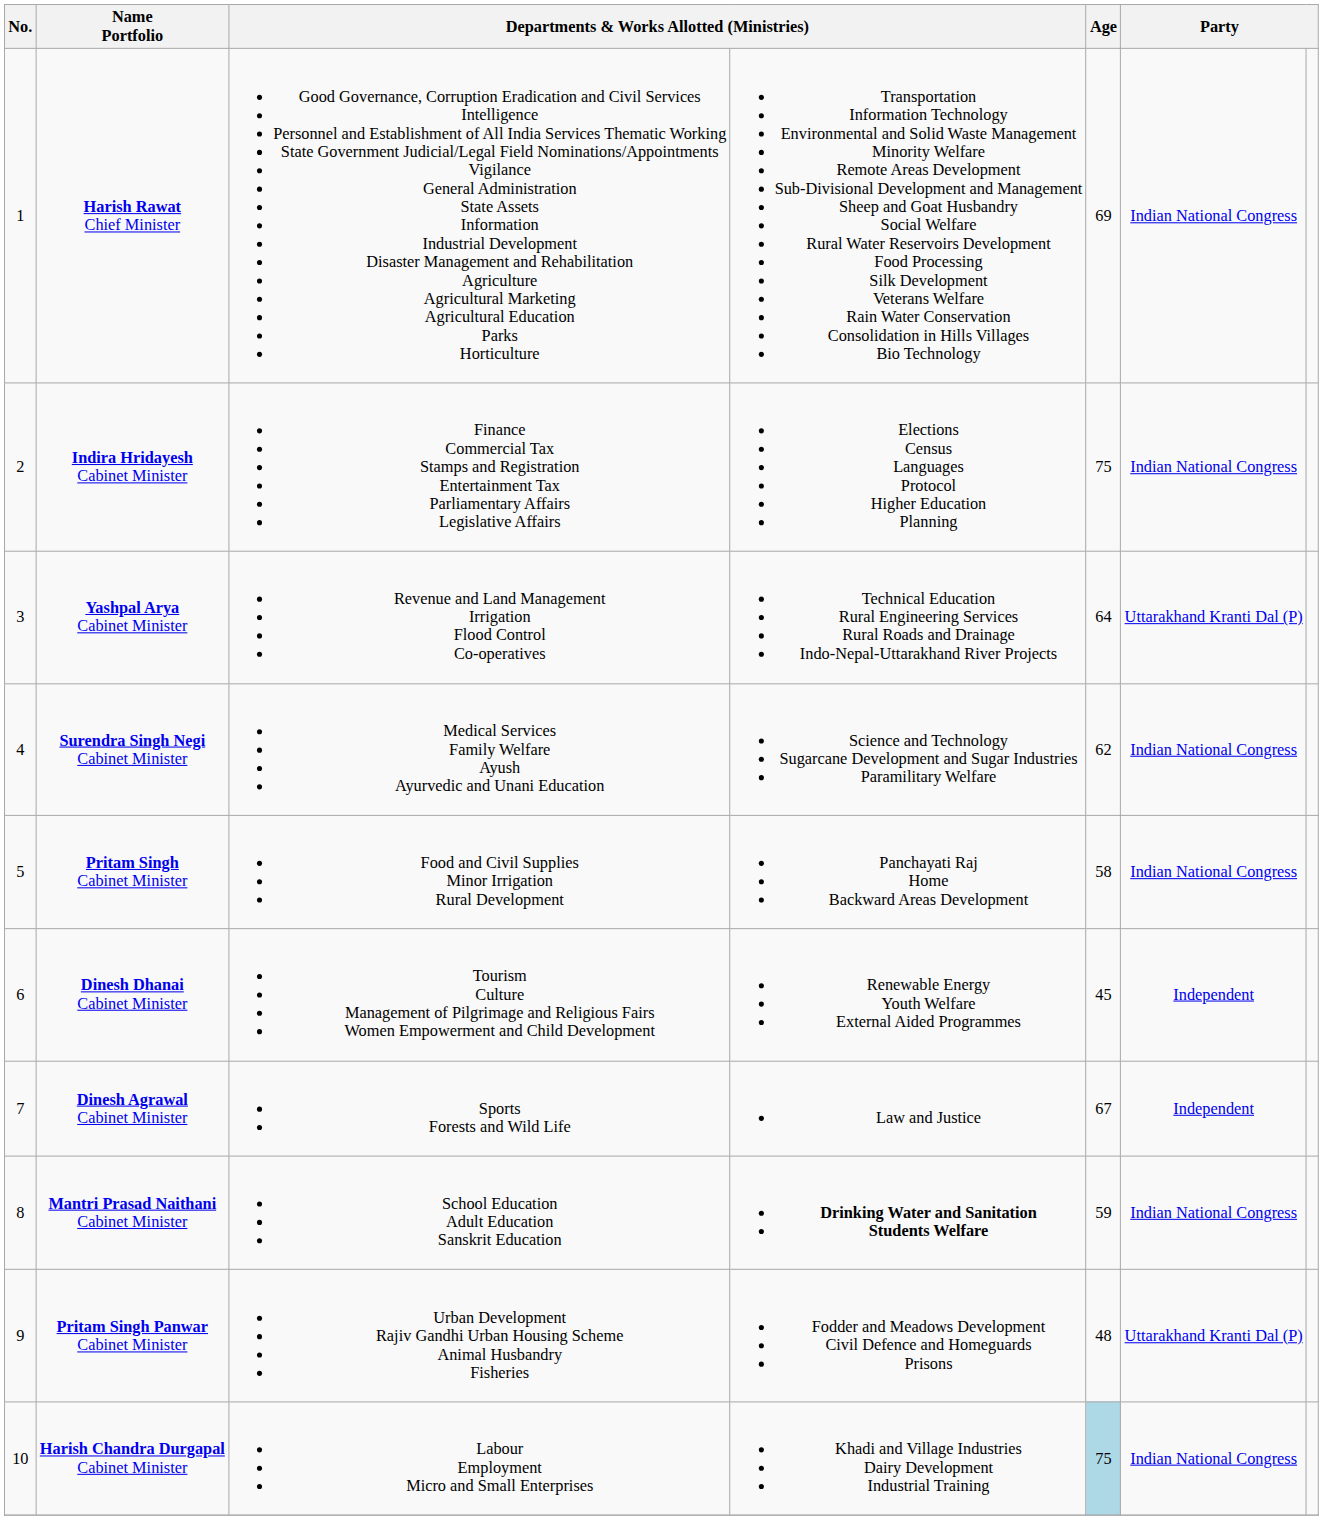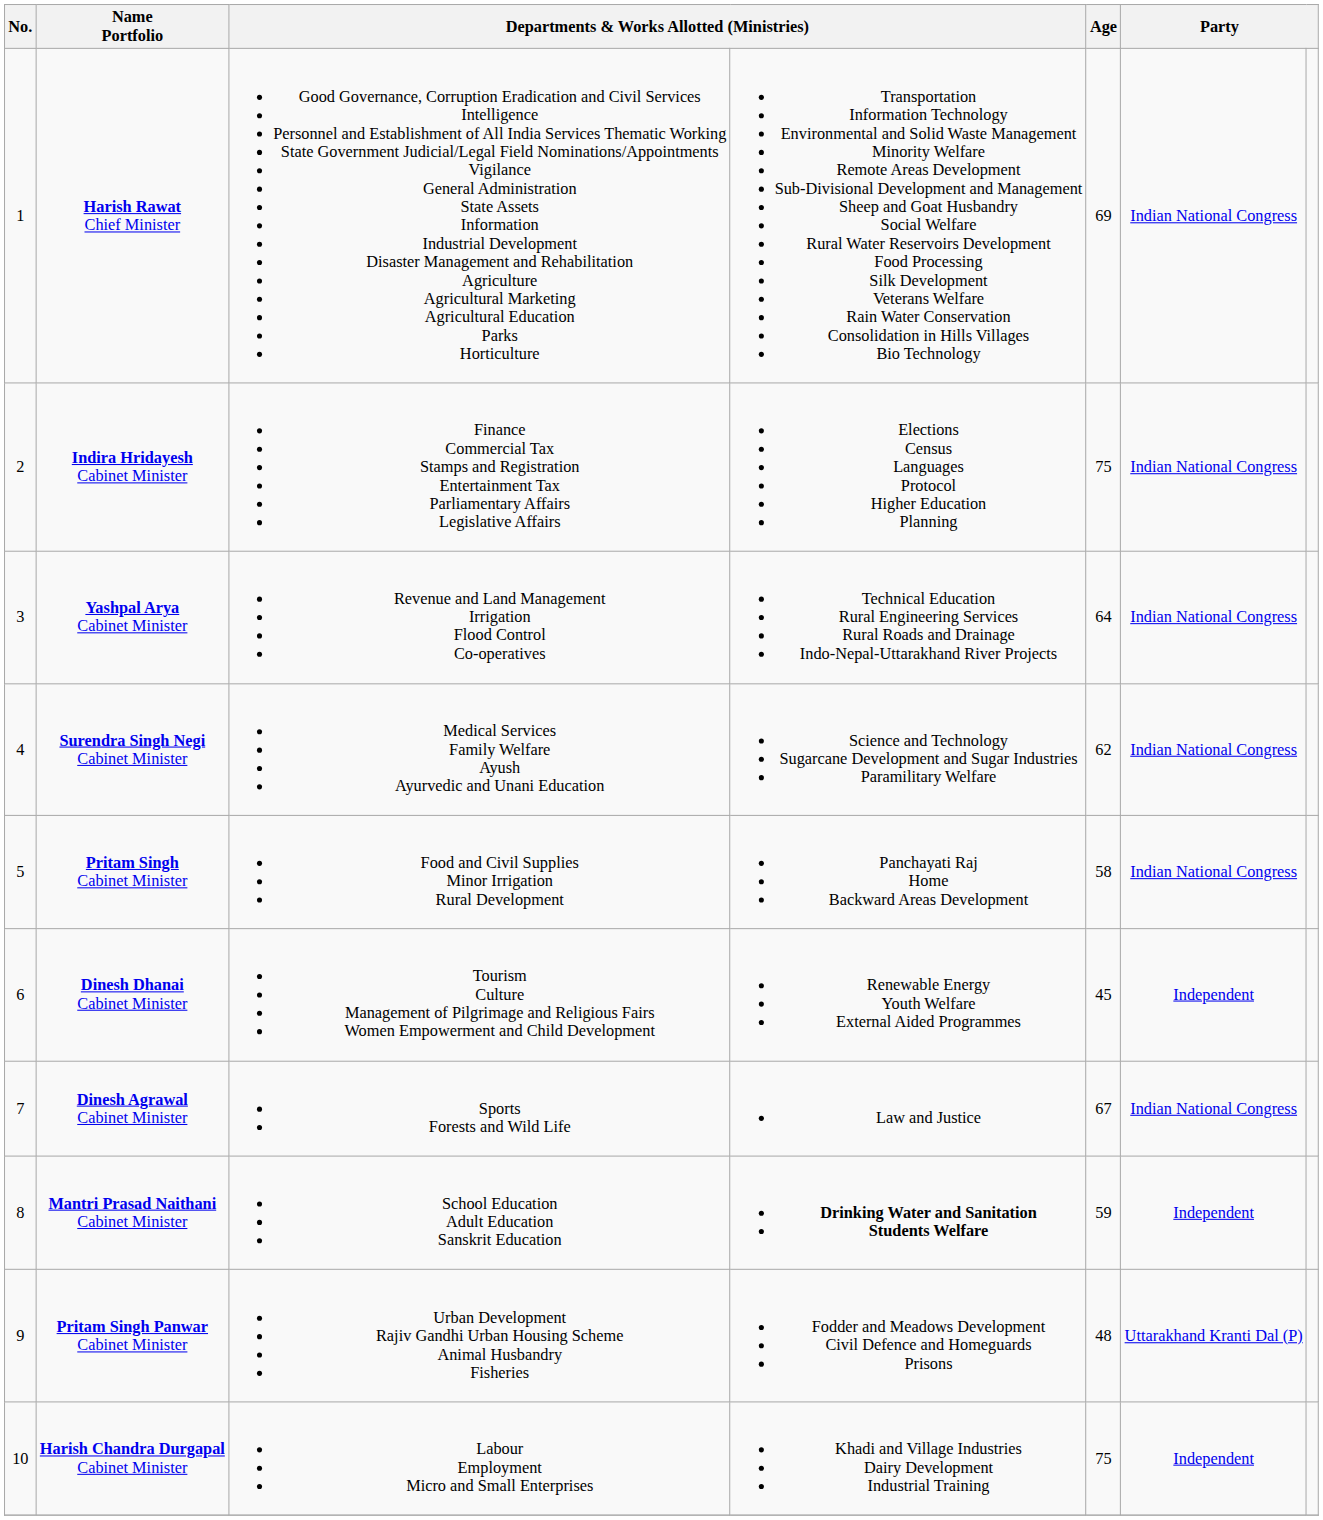Yashpal Arya Cabinet Minister | column 6: Uttarakhand Kranti Dal (P) -> Indian National Congress
Dinesh Agrawal Cabinet Minister | column 6: Independent -> Indian National Congress
Mantri Prasad Naithani Cabinet Minister | column 6: Indian National Congress -> Independent
Harish Chandra Durgapal Cabinet Minister | Age: lightblue background -> no background
Harish Chandra Durgapal Cabinet Minister | column 6: Indian National Congress -> Independent
